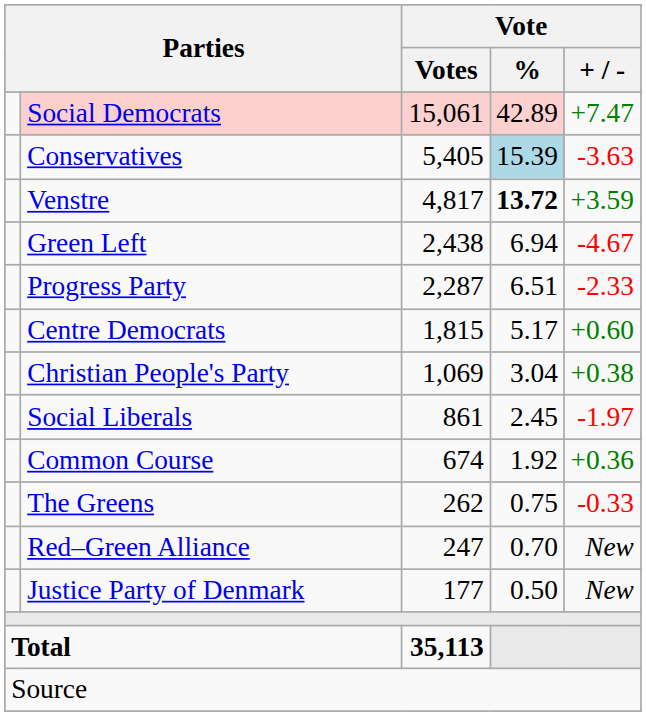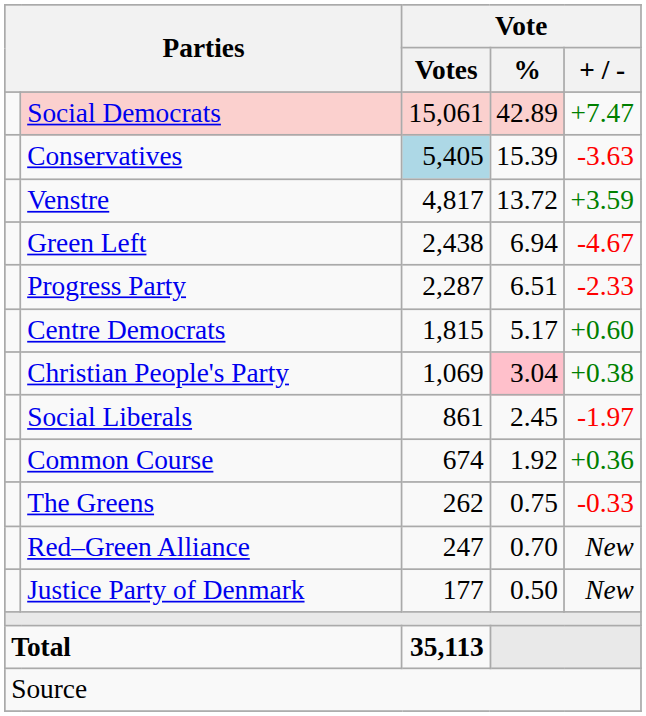Conservatives | Vote / Votes: no background -> lightblue background
Conservatives | Vote / %: lightblue background -> no background
Venstre | Vote / %: bold -> normal
Christian People's Party | Vote / %: no background -> pink background
